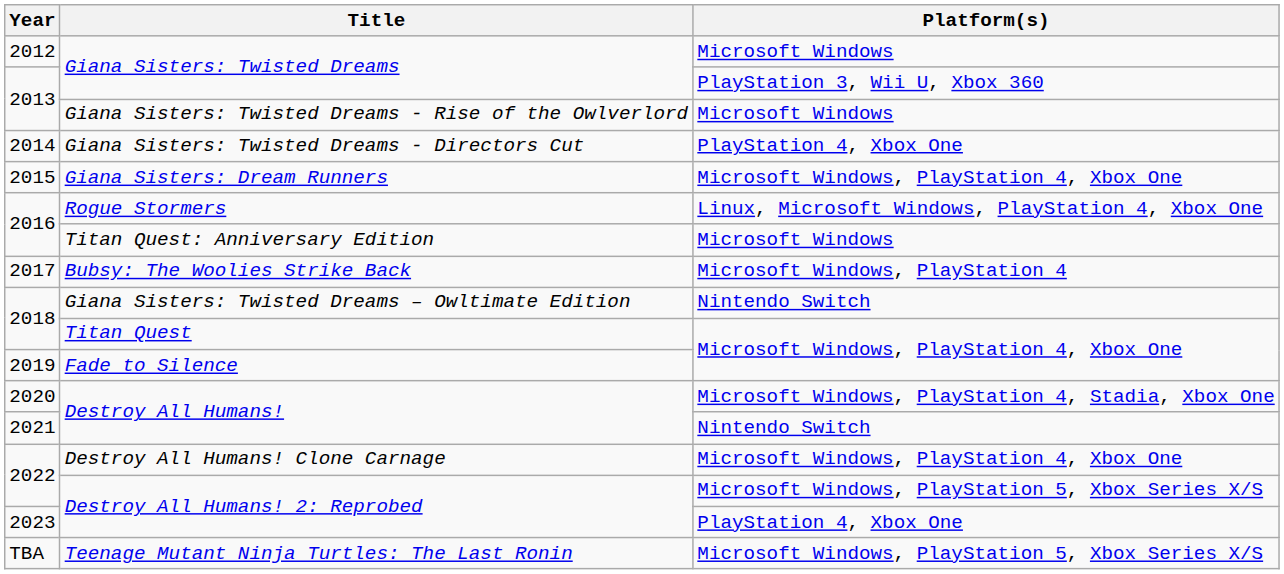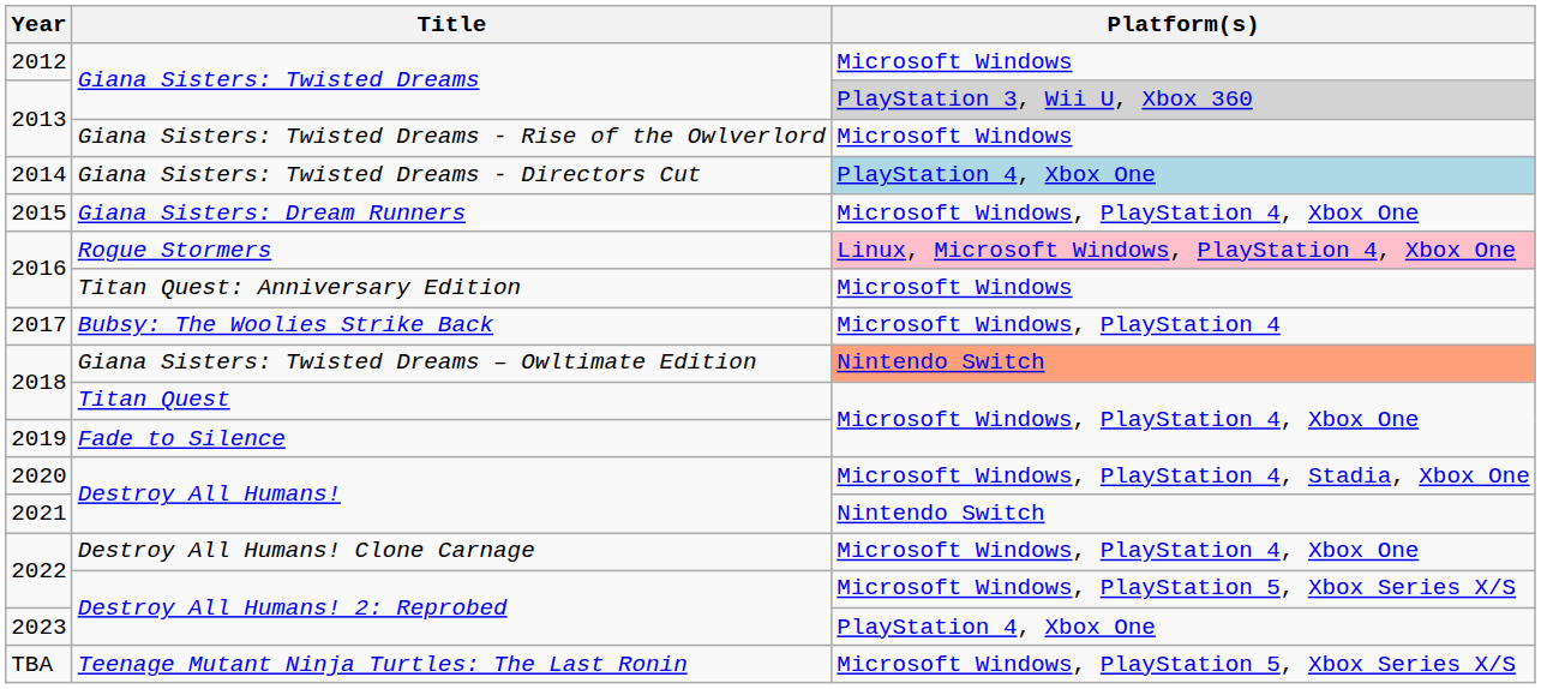2013 / Giana Sisters: Twisted Dreams | Platform(s): no background -> lightgrey background
Giana Sisters: Twisted Dreams - Directors Cut | Platform(s): no background -> lightblue background
Rogue Stormers | Platform(s): no background -> pink background
Giana Sisters: Twisted Dreams – Owltimate Edition | Platform(s): no background -> lightsalmon background
